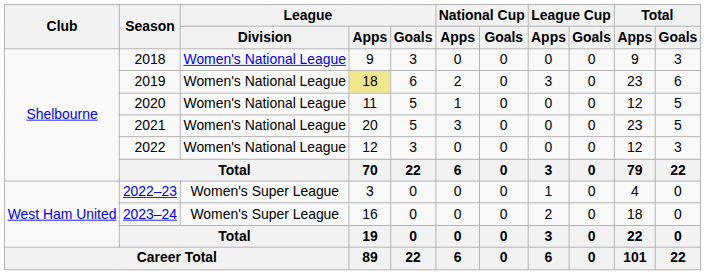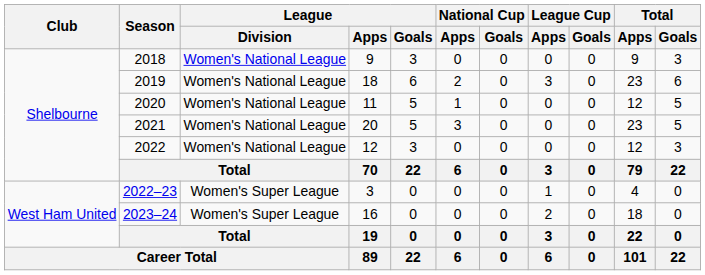2019 | League / Apps: khaki background -> no background
